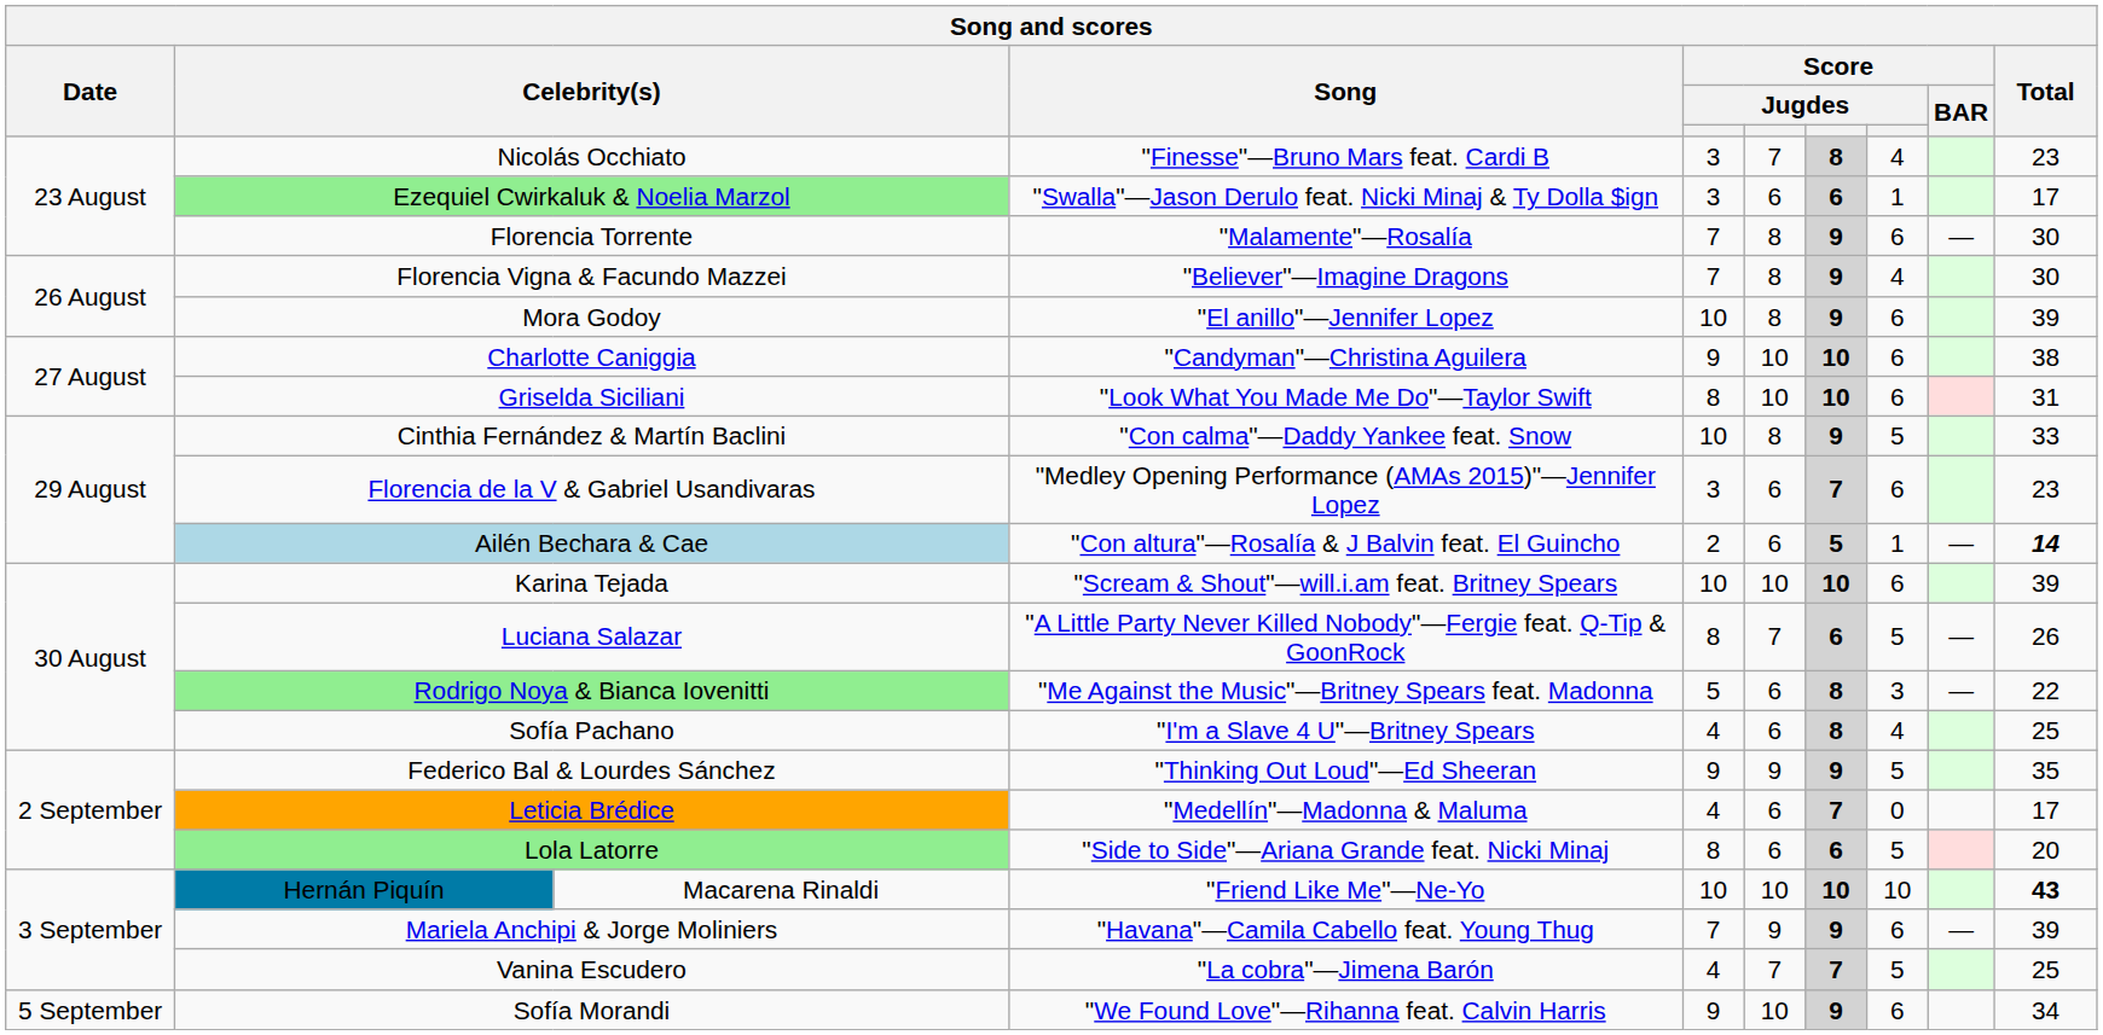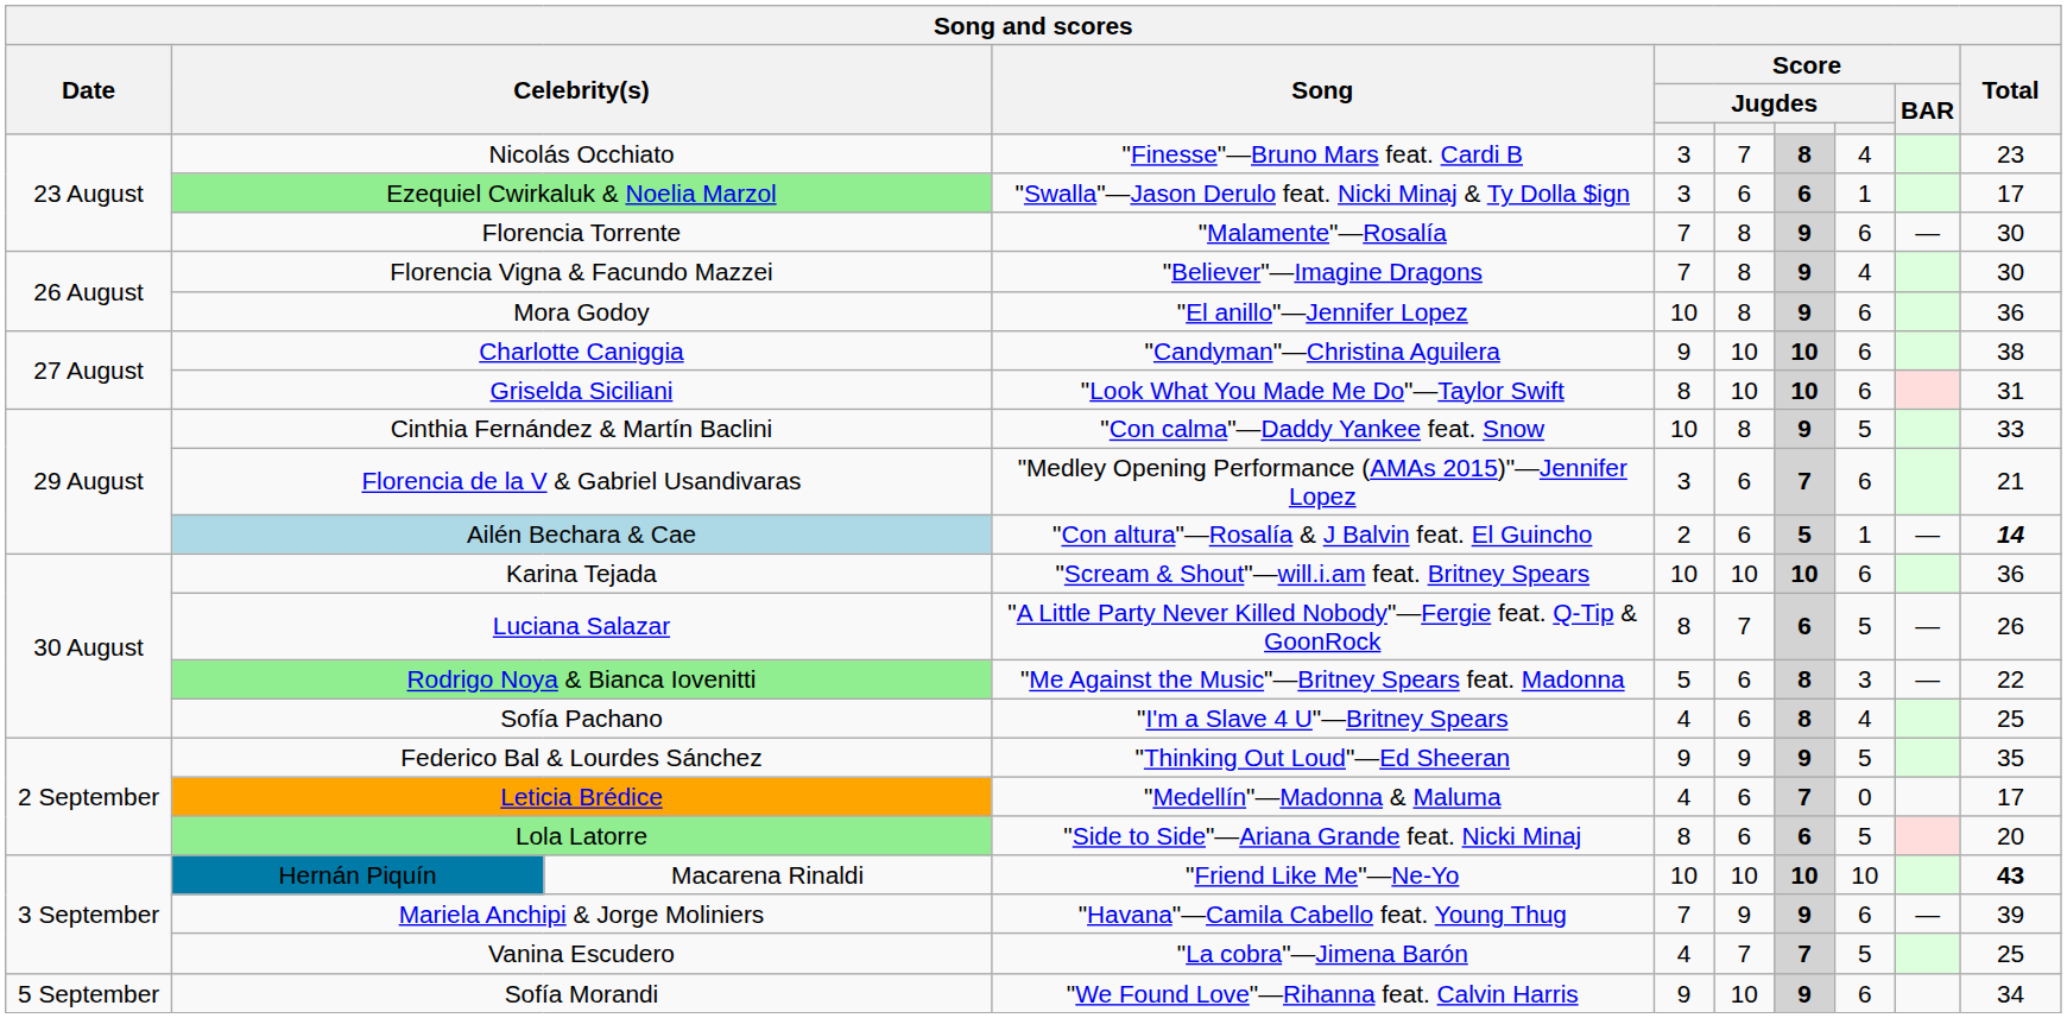Mora Godoy | Total: 39 -> 36
Florencia de la V & Gabriel Usandivaras | Total: 23 -> 21
Karina Tejada | Total: 39 -> 36
